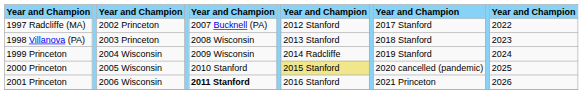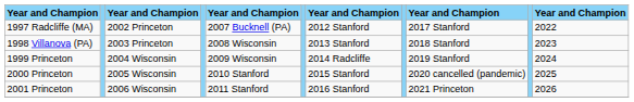2000 Princeton | column 7: khaki background -> no background
2001 Princeton | column 5: bold -> normal
